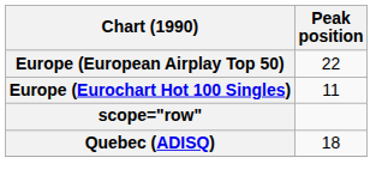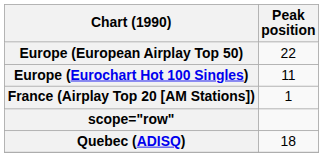+ row: France (Airplay Top 20 [AM Stations]) | 1
